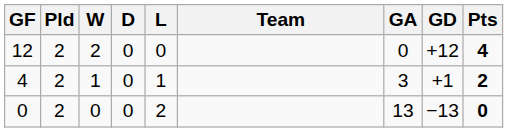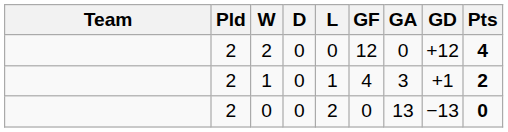columns swapped: Team <-> GF
